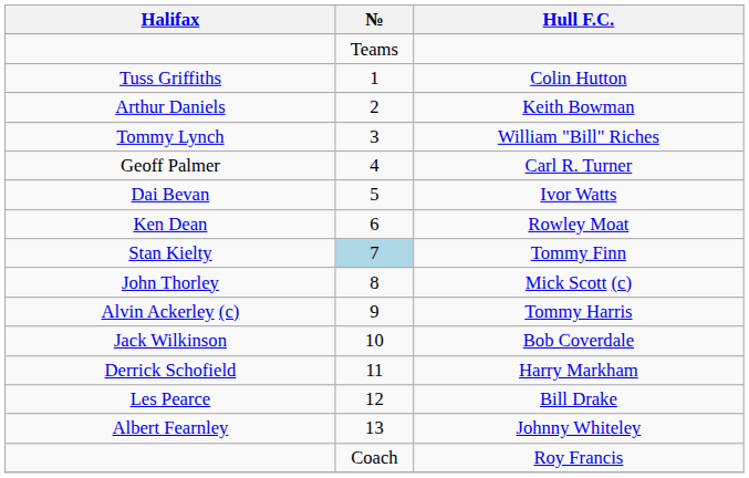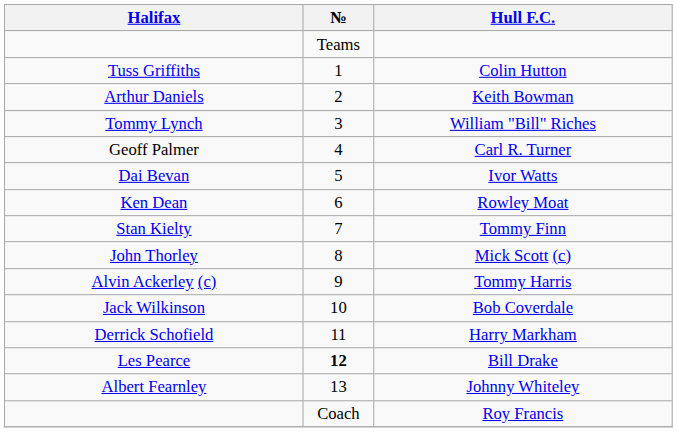Tommy Finn | №: lightblue background -> no background
Bill Drake | №: normal -> bold
